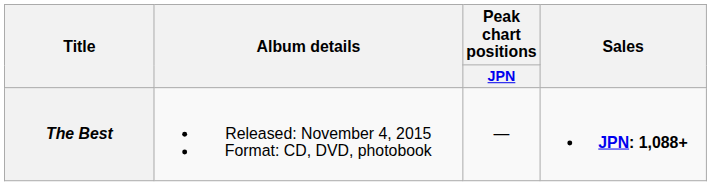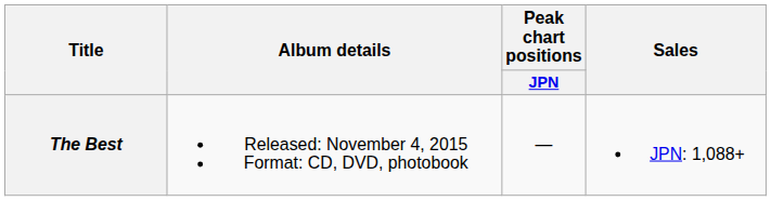The Best | Sales: bold -> normal
